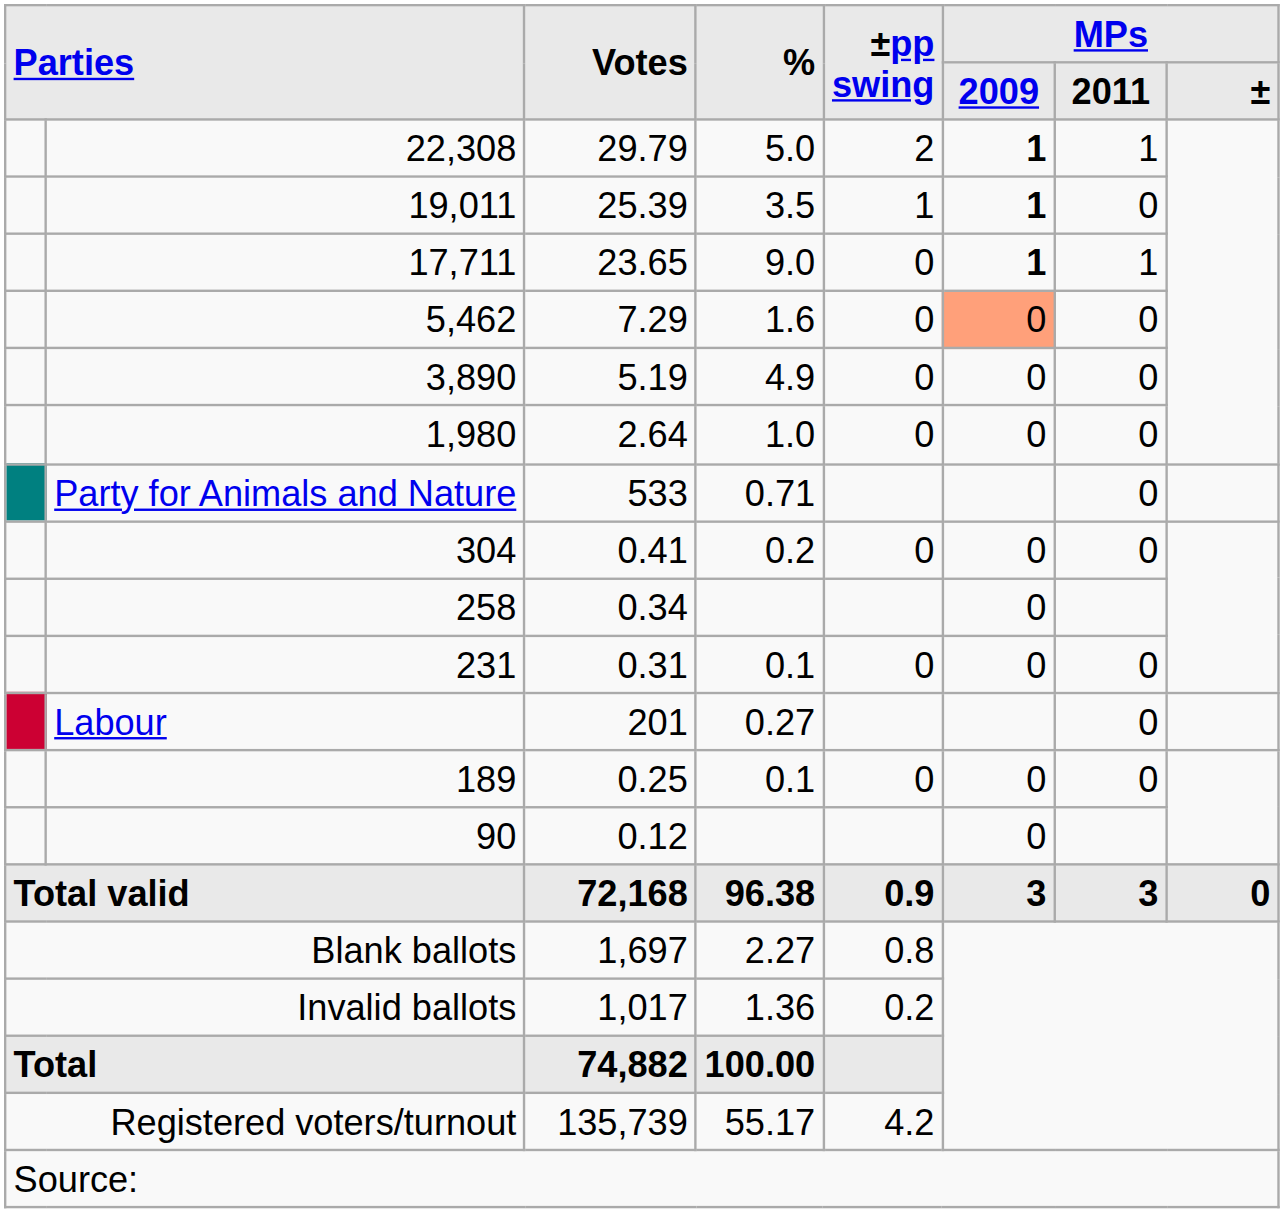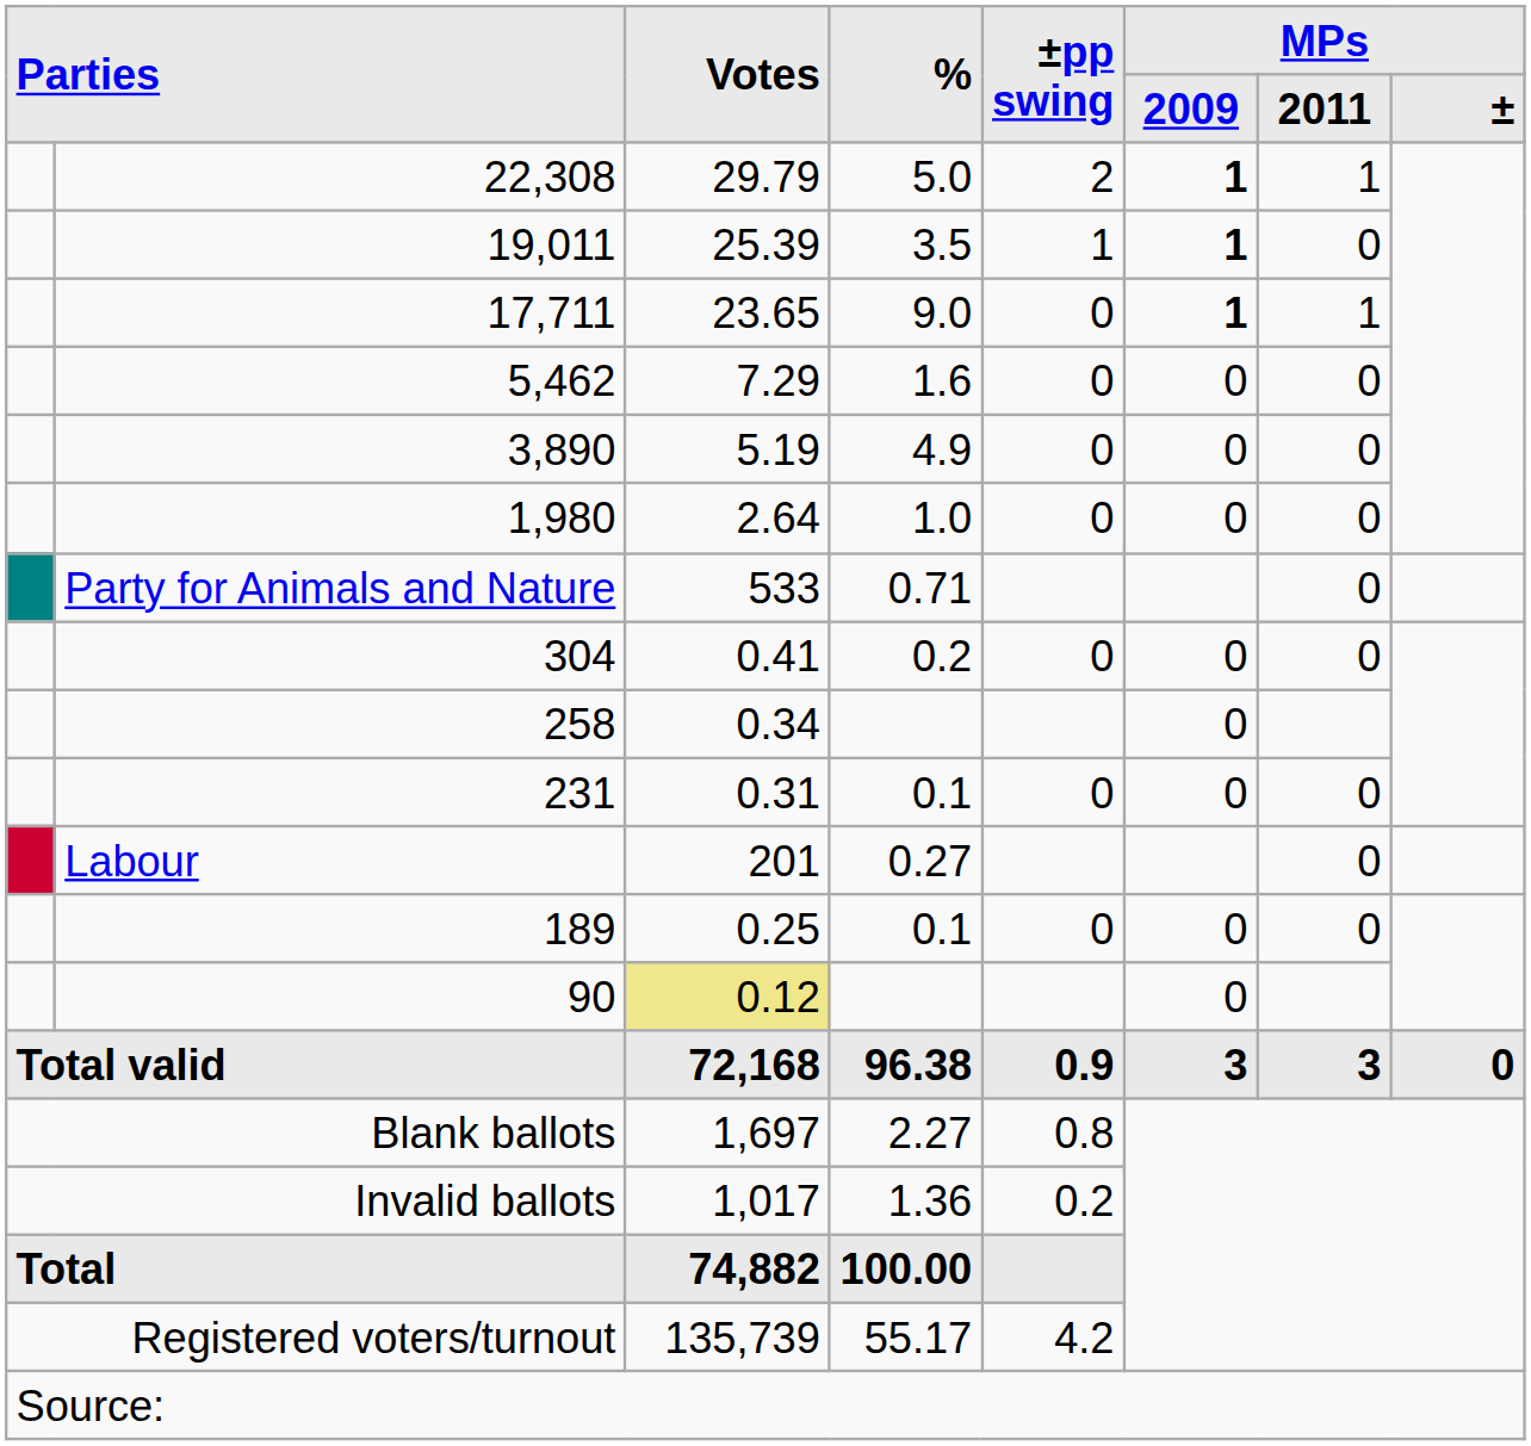5,462 | MPs / 2009: lightsalmon background -> no background
90 | Votes: no background -> khaki background
